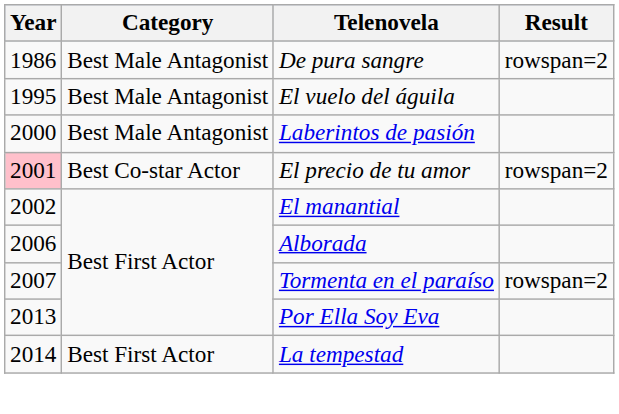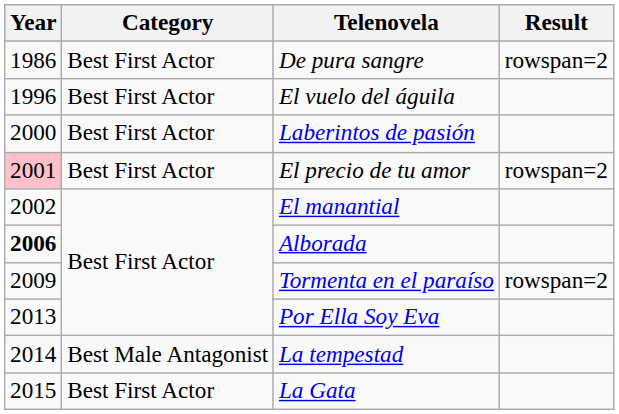De pura sangre | Category: Best Male Antagonist -> Best First Actor
El vuelo del águila | Year: 1995 -> 1996
El vuelo del águila | Category: Best Male Antagonist -> Best First Actor
Laberintos de pasión | Category: Best Male Antagonist -> Best First Actor
El precio de tu amor | Category: Best Co-star Actor -> Best First Actor
Alborada | Year: normal -> bold
Tormenta en el paraíso | Year: 2007 -> 2009
La tempestad | Category: Best First Actor -> Best Male Antagonist
+ row: 2015 | Best First Actor | La Gata
